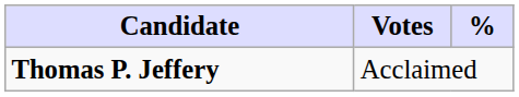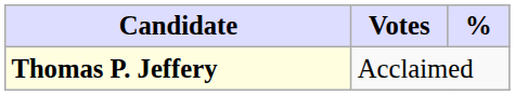Thomas P. Jeffery | Candidate: no background -> lightyellow background
